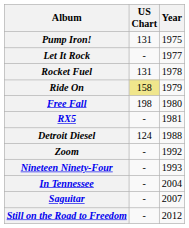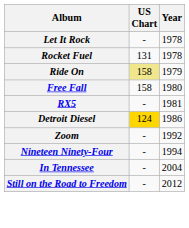- row: Pump Iron! | 131 | 1975
Let It Rock | Year: 1977 -> 1978
Free Fall | US Chart: 198 -> 158
Detroit Diesel | US Chart: no background -> gold background
Detroit Diesel | Year: 1988 -> 1986
Nineteen Ninety-Four | Year: 1993 -> 1994
- row: Saguitar | - | 2007
